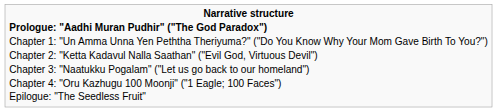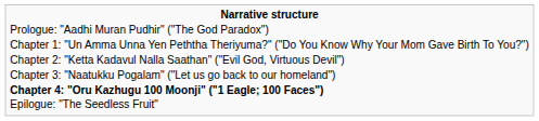row 2 | column 1: bold -> normal
row 6 | column 1: normal -> bold
